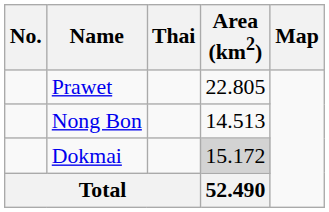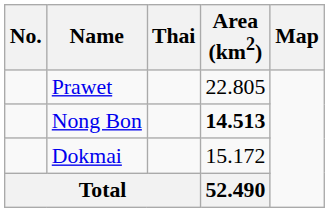Nong Bon | Area (km2): normal -> bold
Dokmai | Area (km2): lightgrey background -> no background
